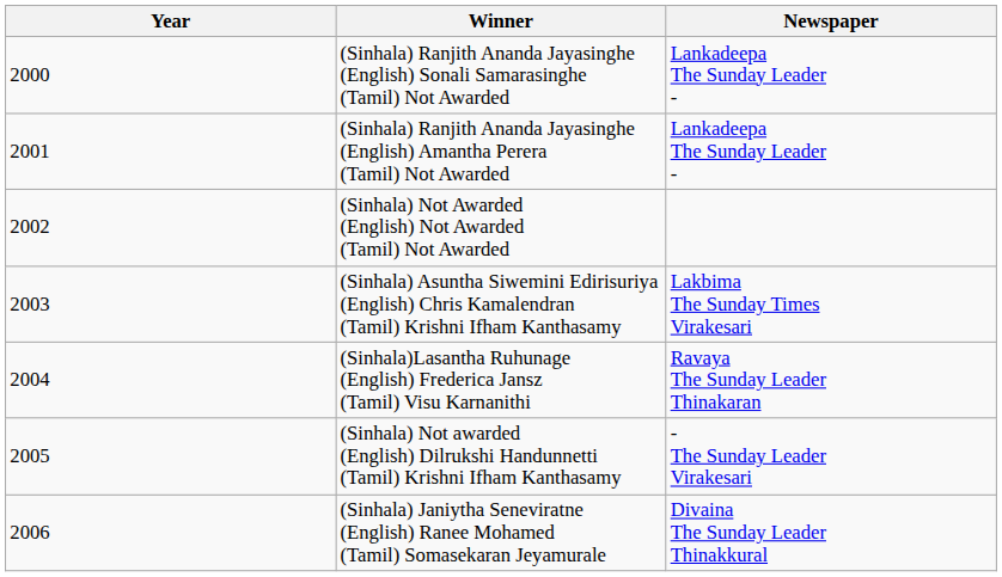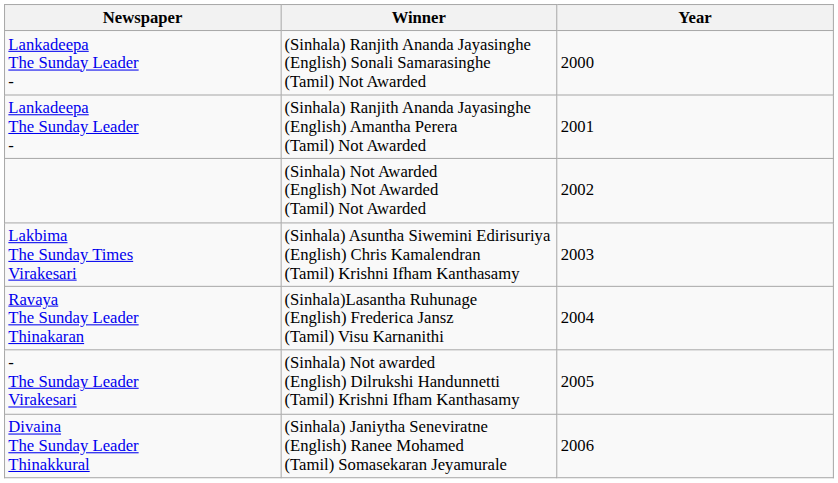columns swapped: Year <-> Newspaper
